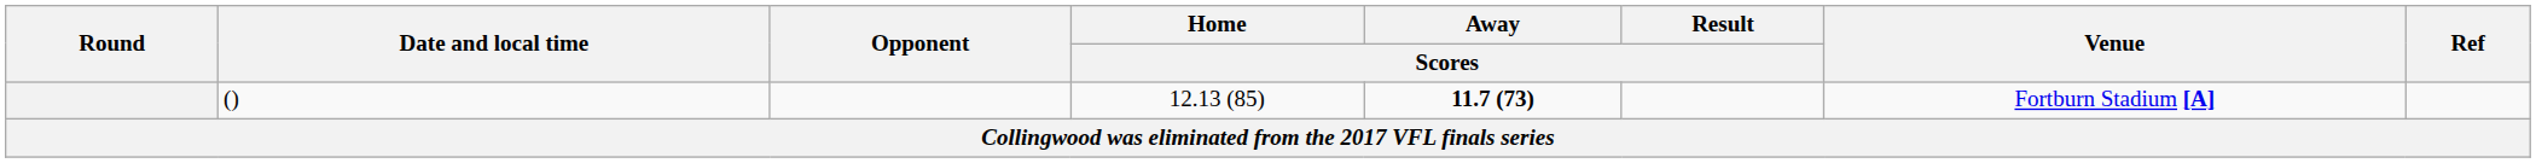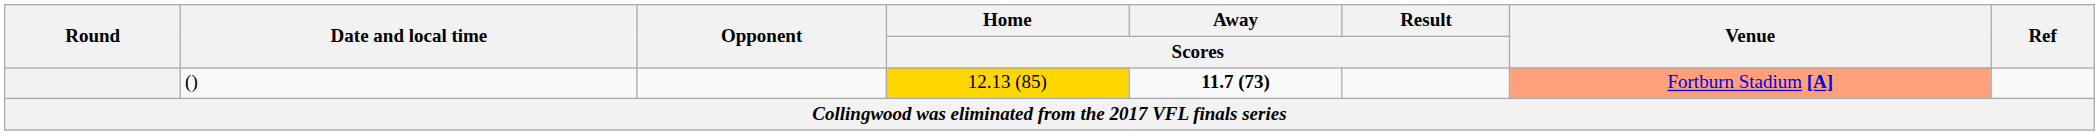row 3 | Home / Scores: no background -> gold background
row 3 | Venue: no background -> lightsalmon background
